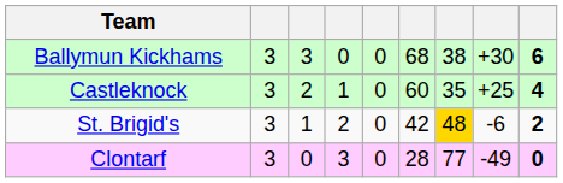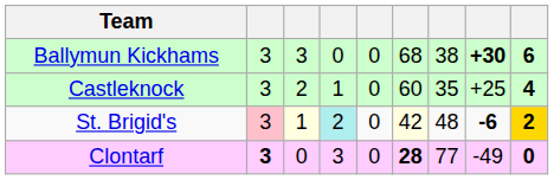Ballymun Kickhams | column 8: normal -> bold
St. Brigid's | column 2: no background -> pink background
St. Brigid's | column 3: no background -> lightyellow background
St. Brigid's | column 4: no background -> paleturquoise background
St. Brigid's | column 6: no background -> lightyellow background
St. Brigid's | column 7: gold background -> no background
St. Brigid's | column 8: normal -> bold
St. Brigid's | column 9: no background -> gold background
Clontarf | column 2: normal -> bold
Clontarf | column 6: normal -> bold
